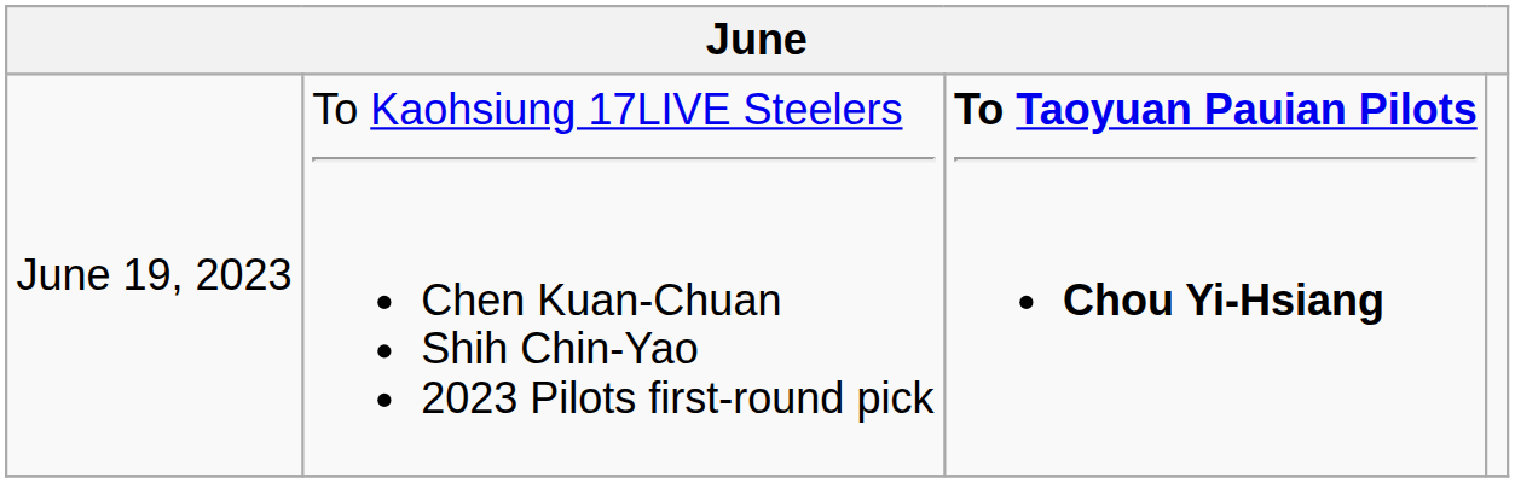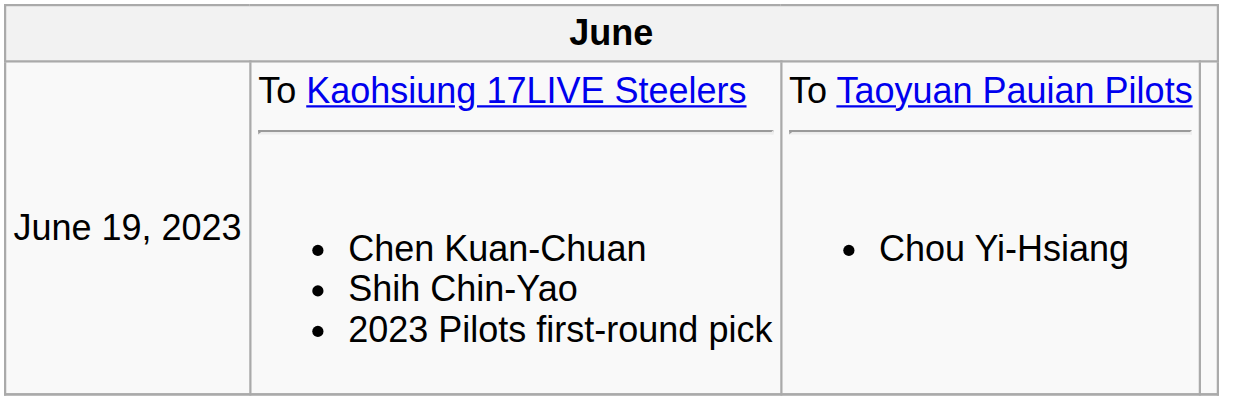June 19, 2023 | column 3: bold -> normal
